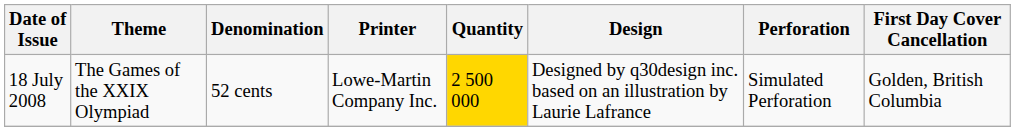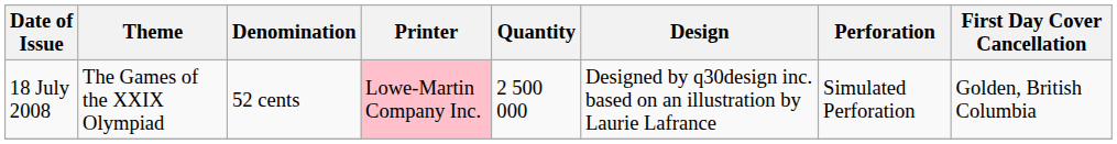18 July 2008 | Printer: no background -> pink background
18 July 2008 | Quantity: gold background -> no background
